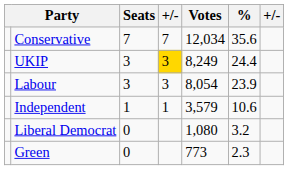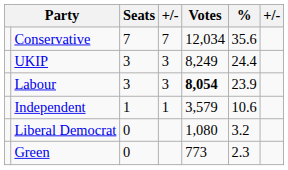UKIP | column 4: gold background -> no background
Labour | Votes: normal -> bold
